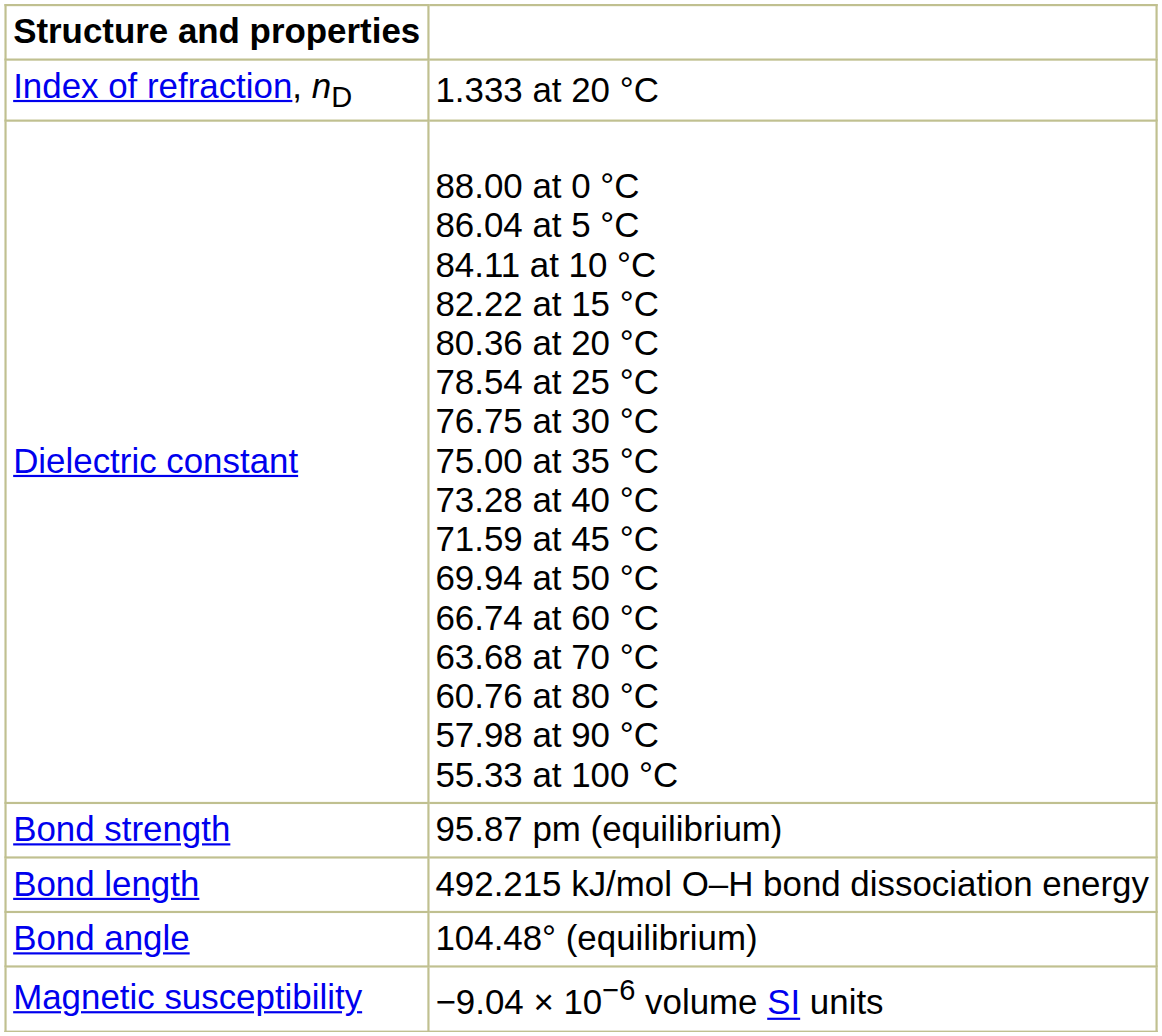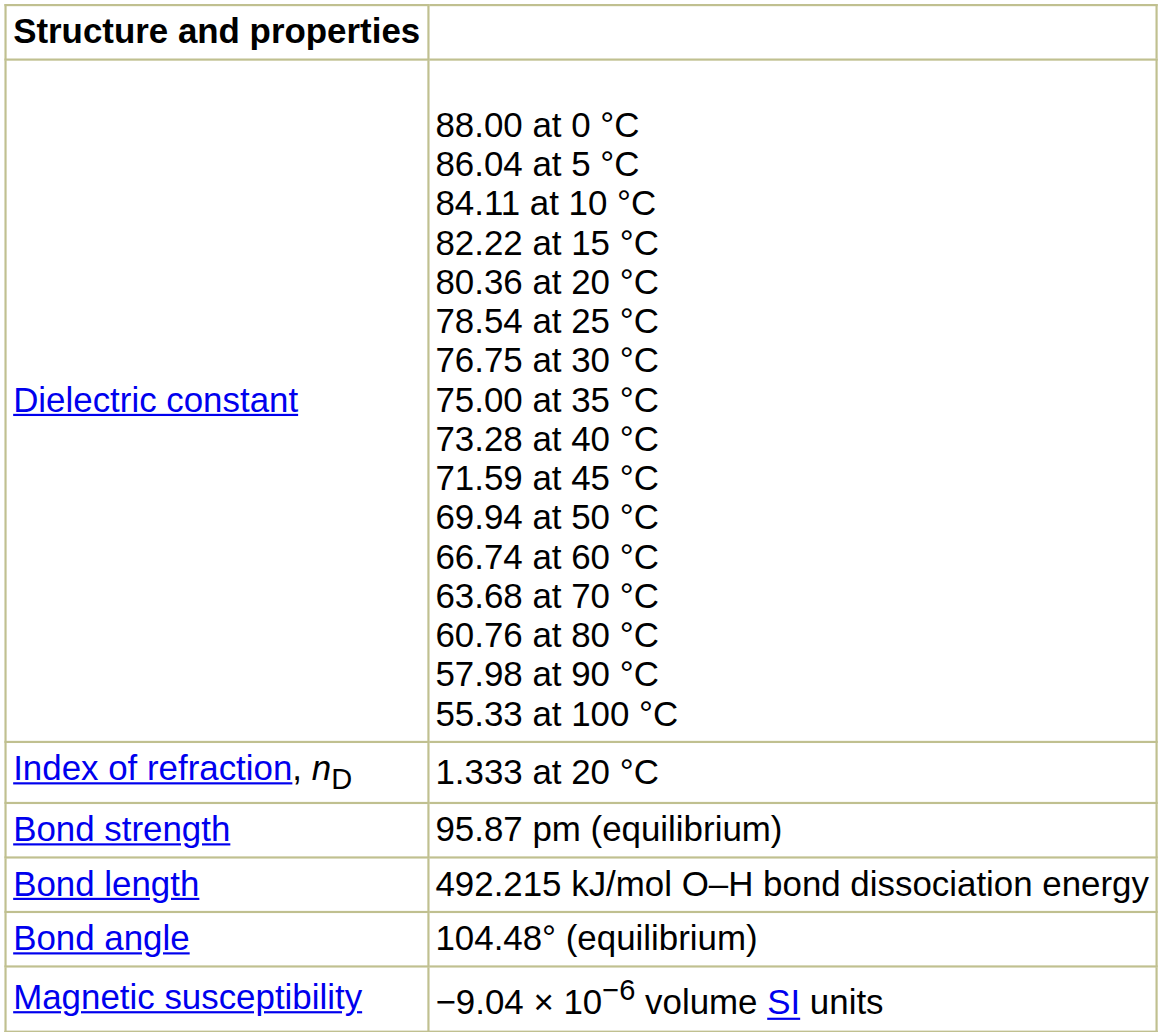rows swapped: Index of refraction, nD <-> Dielectric constant
